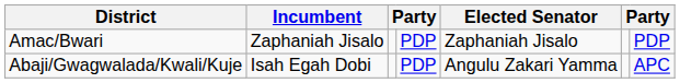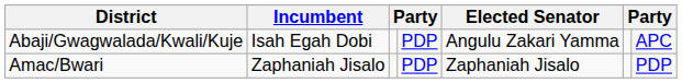rows swapped: Abaji/Gwagwalada/Kwali/Kuje <-> Amac/Bwari
